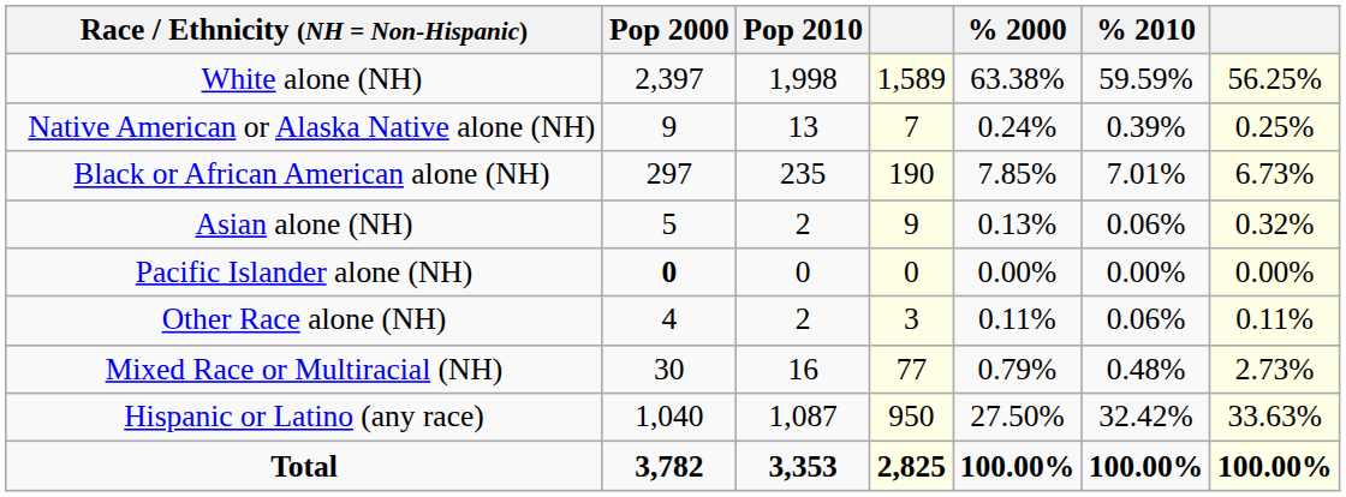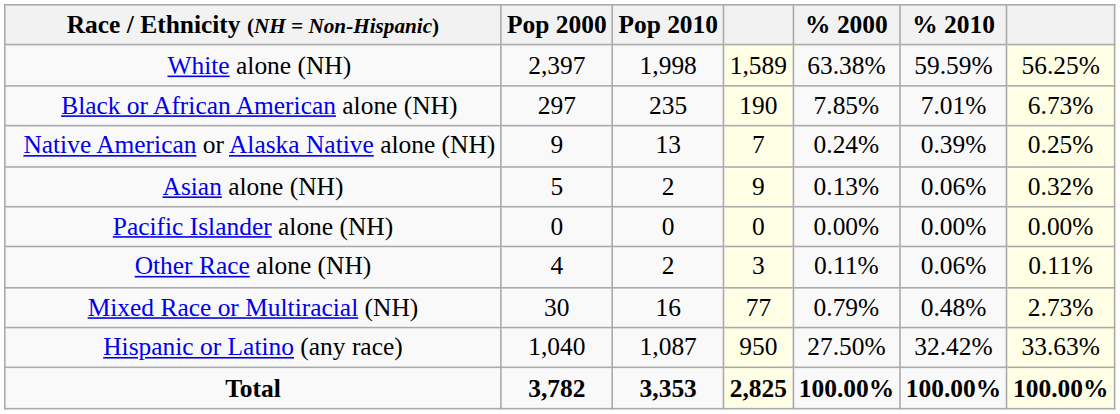rows swapped: Black or African American alone (NH) <-> Native American or Alaska Native alone (NH)
Pacific Islander alone (NH) | Pop 2000: bold -> normal
